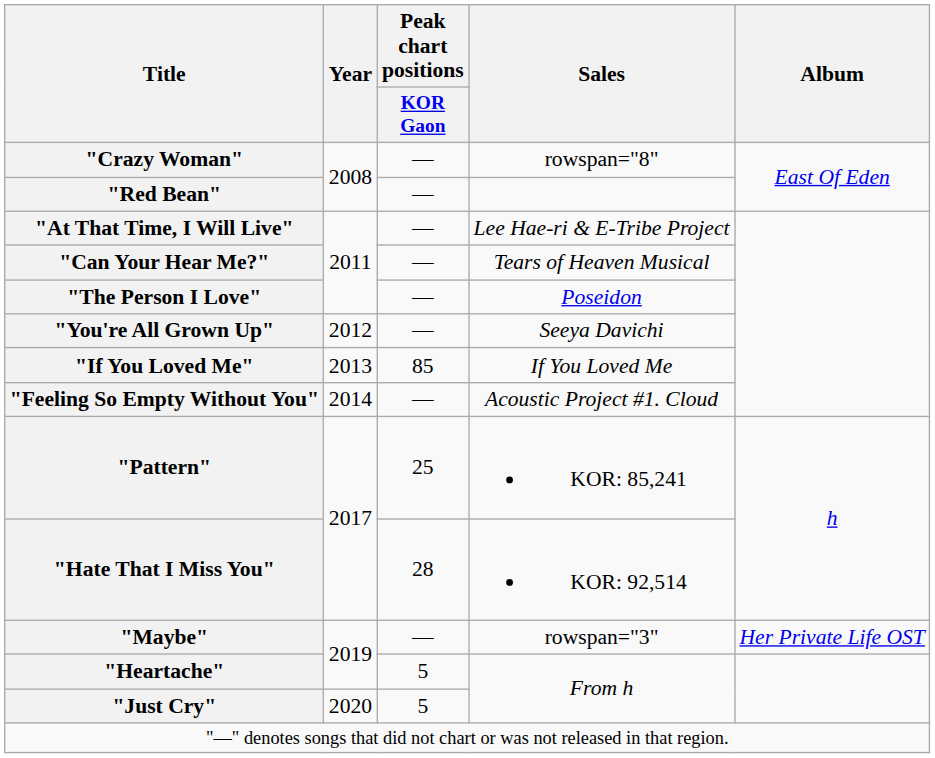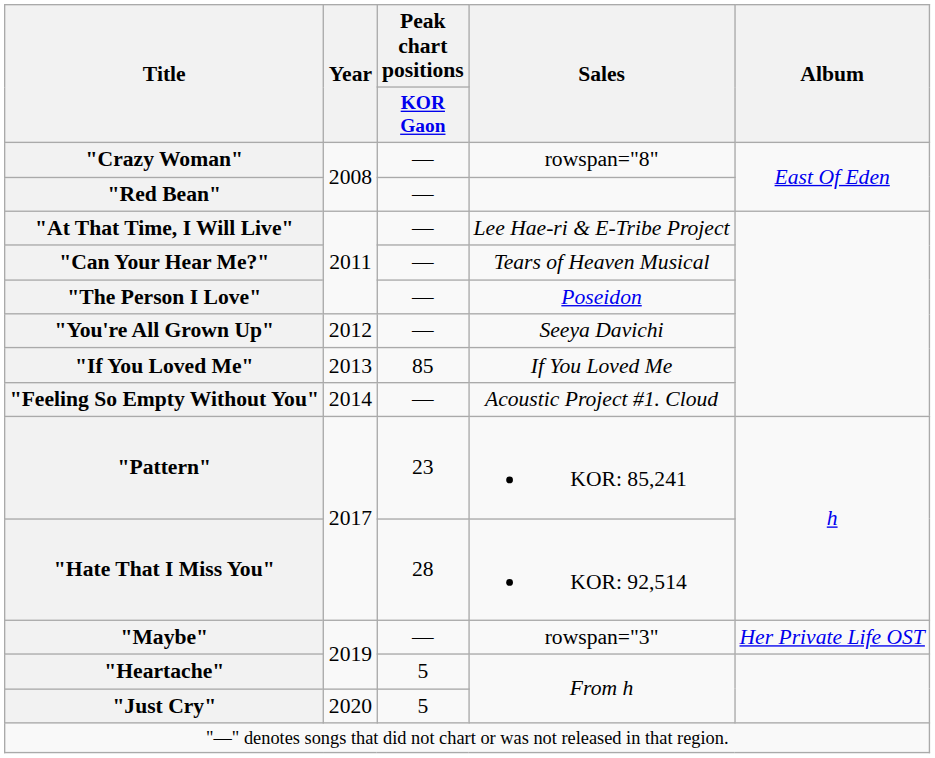"Pattern" | Peak chart positions / KOR Gaon: 25 -> 23
